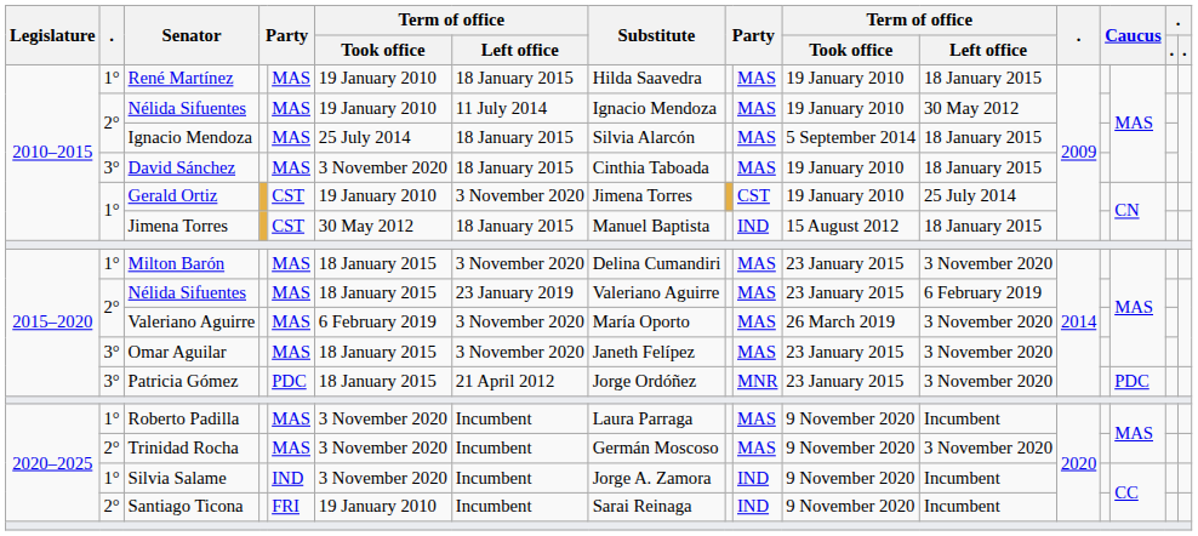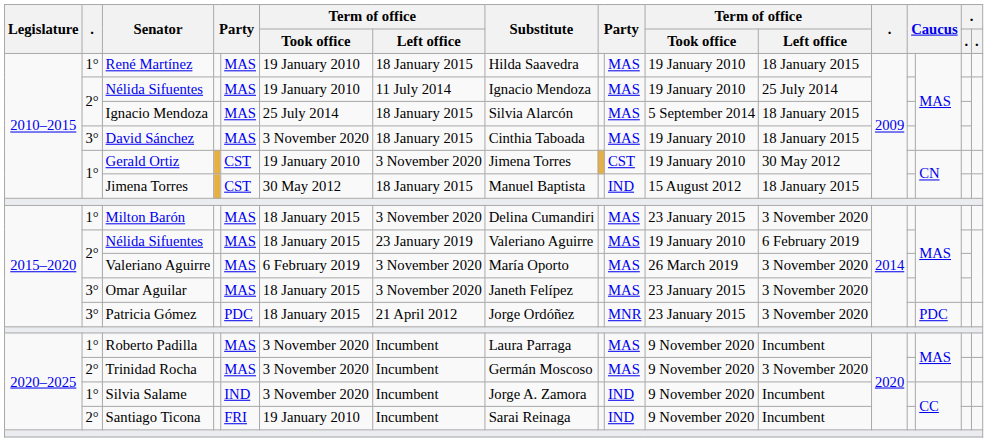2010–2015 / Nélida Sifuentes | column 12: 30 May 2012 -> 25 July 2014
Gerald Ortiz | column 12: 25 July 2014 -> 30 May 2012
2015–2020 / Nélida Sifuentes | column 11: 23 January 2015 -> 19 January 2010
